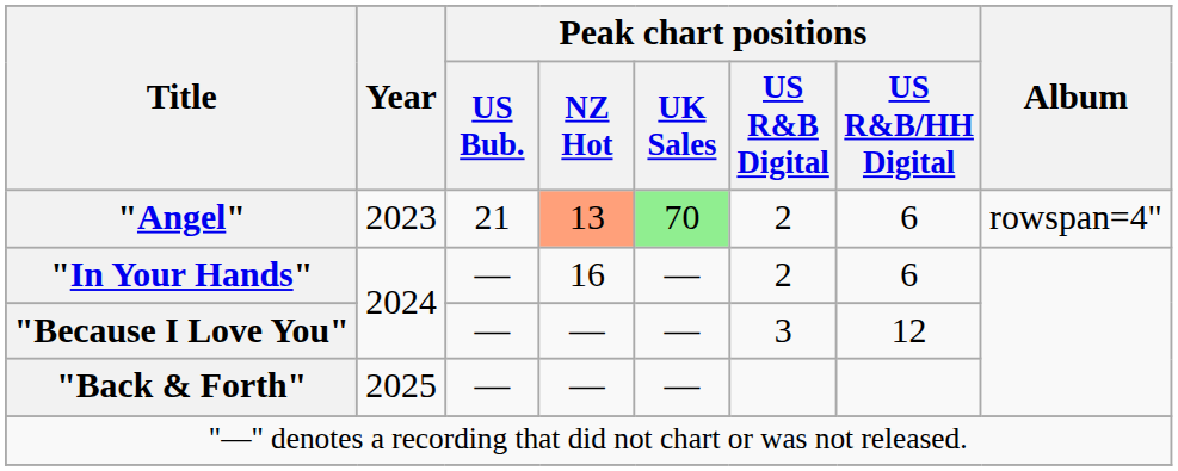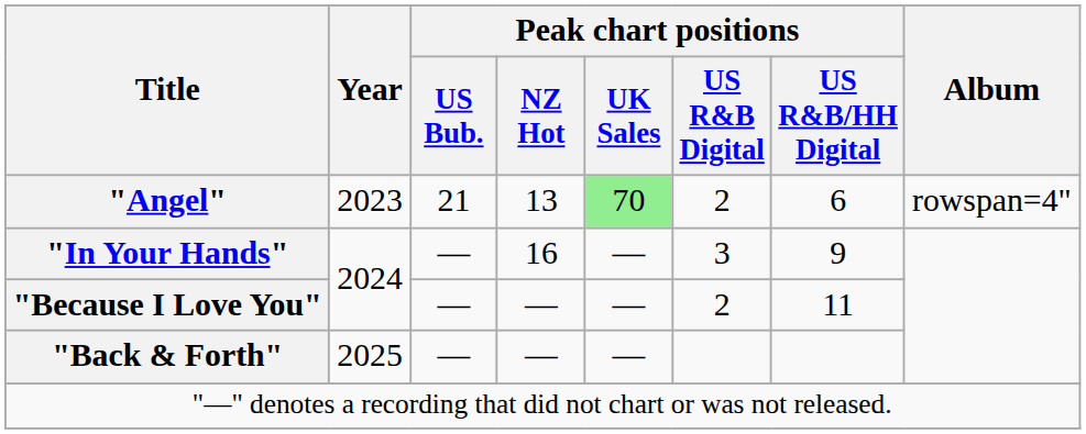"Angel" | Peak chart positions / NZ Hot: lightsalmon background -> no background
"In Your Hands" | Peak chart positions / US R&B Digital: 2 -> 3
"In Your Hands" | Peak chart positions / US R&B/HH Digital: 6 -> 9
"Because I Love You" | Peak chart positions / US R&B Digital: 3 -> 2
"Because I Love You" | Peak chart positions / US R&B/HH Digital: 12 -> 11
